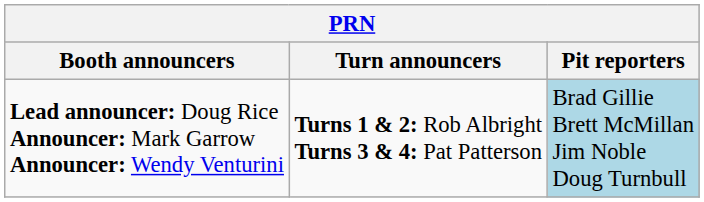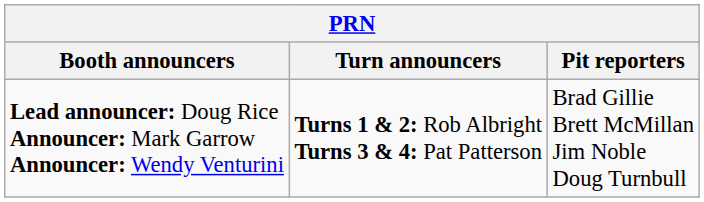row 3 | Pit reporters: lightblue background -> no background
